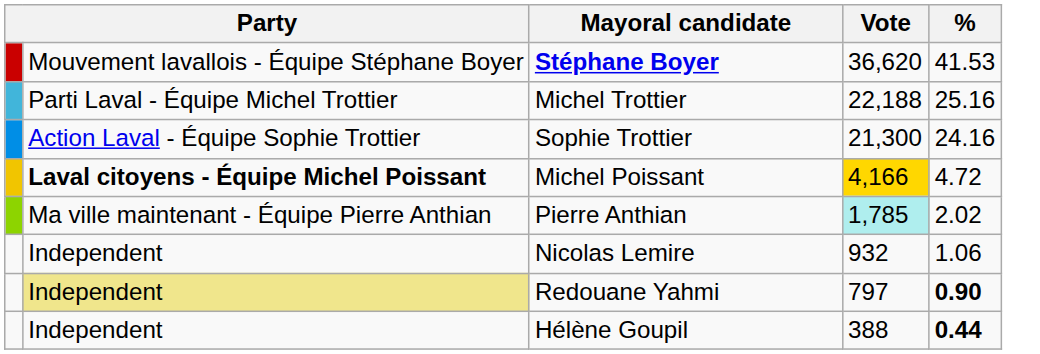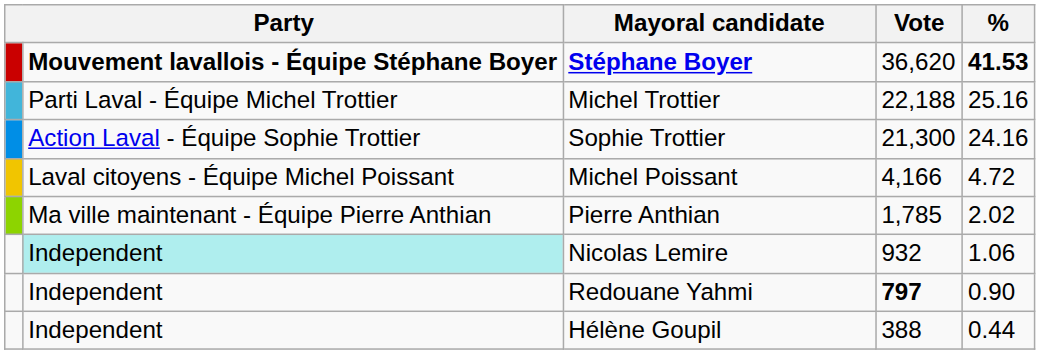Stéphane Boyer | column 2: normal -> bold
Stéphane Boyer | %: normal -> bold
Michel Poissant | column 2: bold -> normal
Michel Poissant | Vote: gold background -> no background
Pierre Anthian | Vote: paleturquoise background -> no background
Nicolas Lemire | column 2: no background -> paleturquoise background
Redouane Yahmi | column 2: khaki background -> no background
Redouane Yahmi | Vote: normal -> bold
Redouane Yahmi | %: bold -> normal
Hélène Goupil | %: bold -> normal
